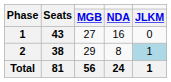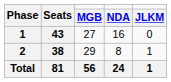2 | JLKM: lightblue background -> no background
